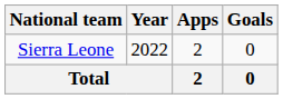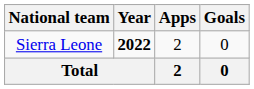Sierra Leone | Year: normal -> bold
